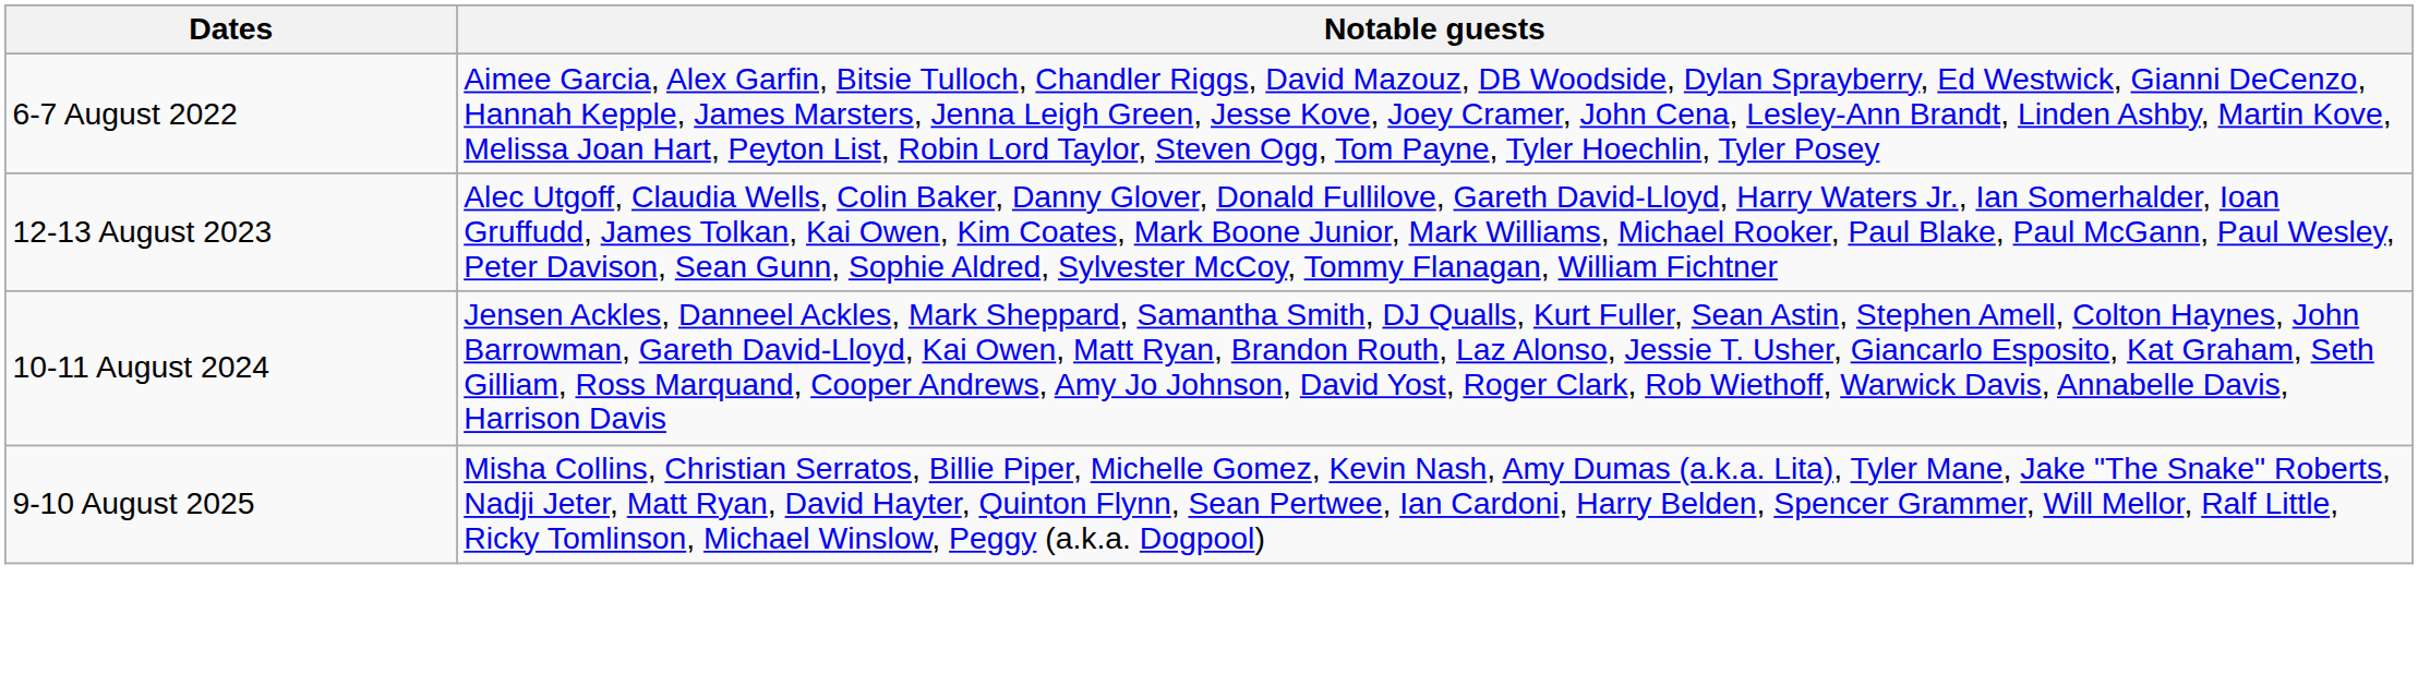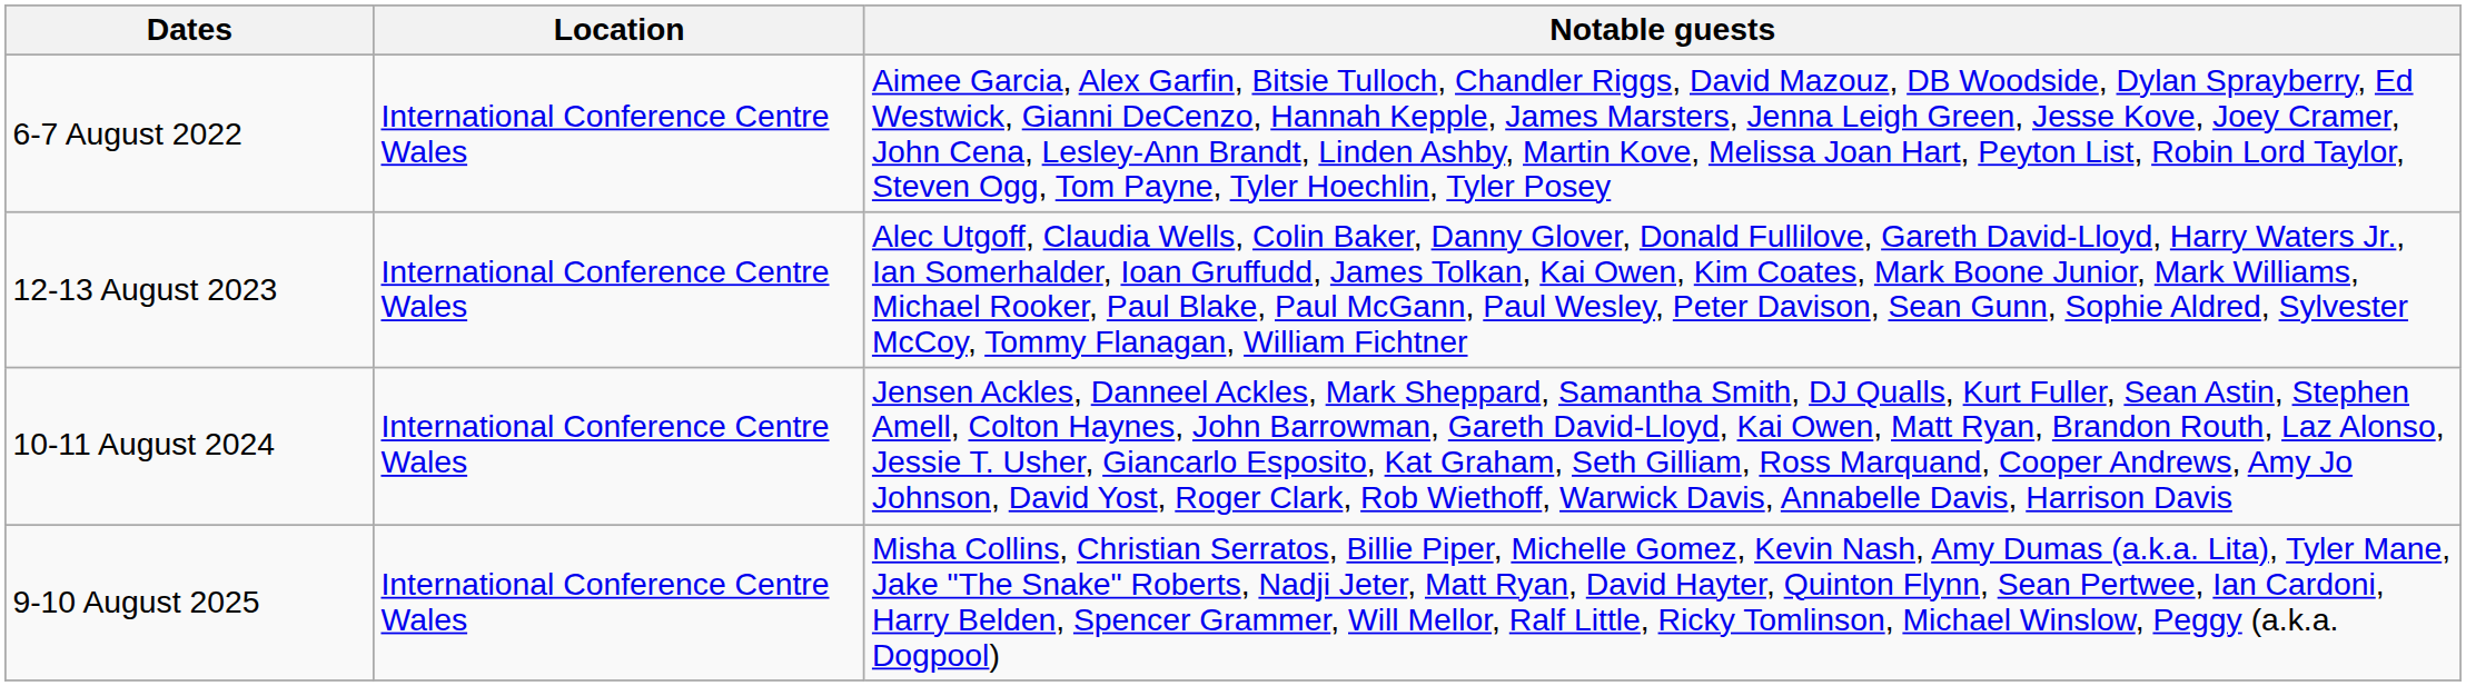+ column: Location | International Conference Centre Wales | International Conference Centre Wales | International Conference Centre Wales | International Conference Centre Wales
